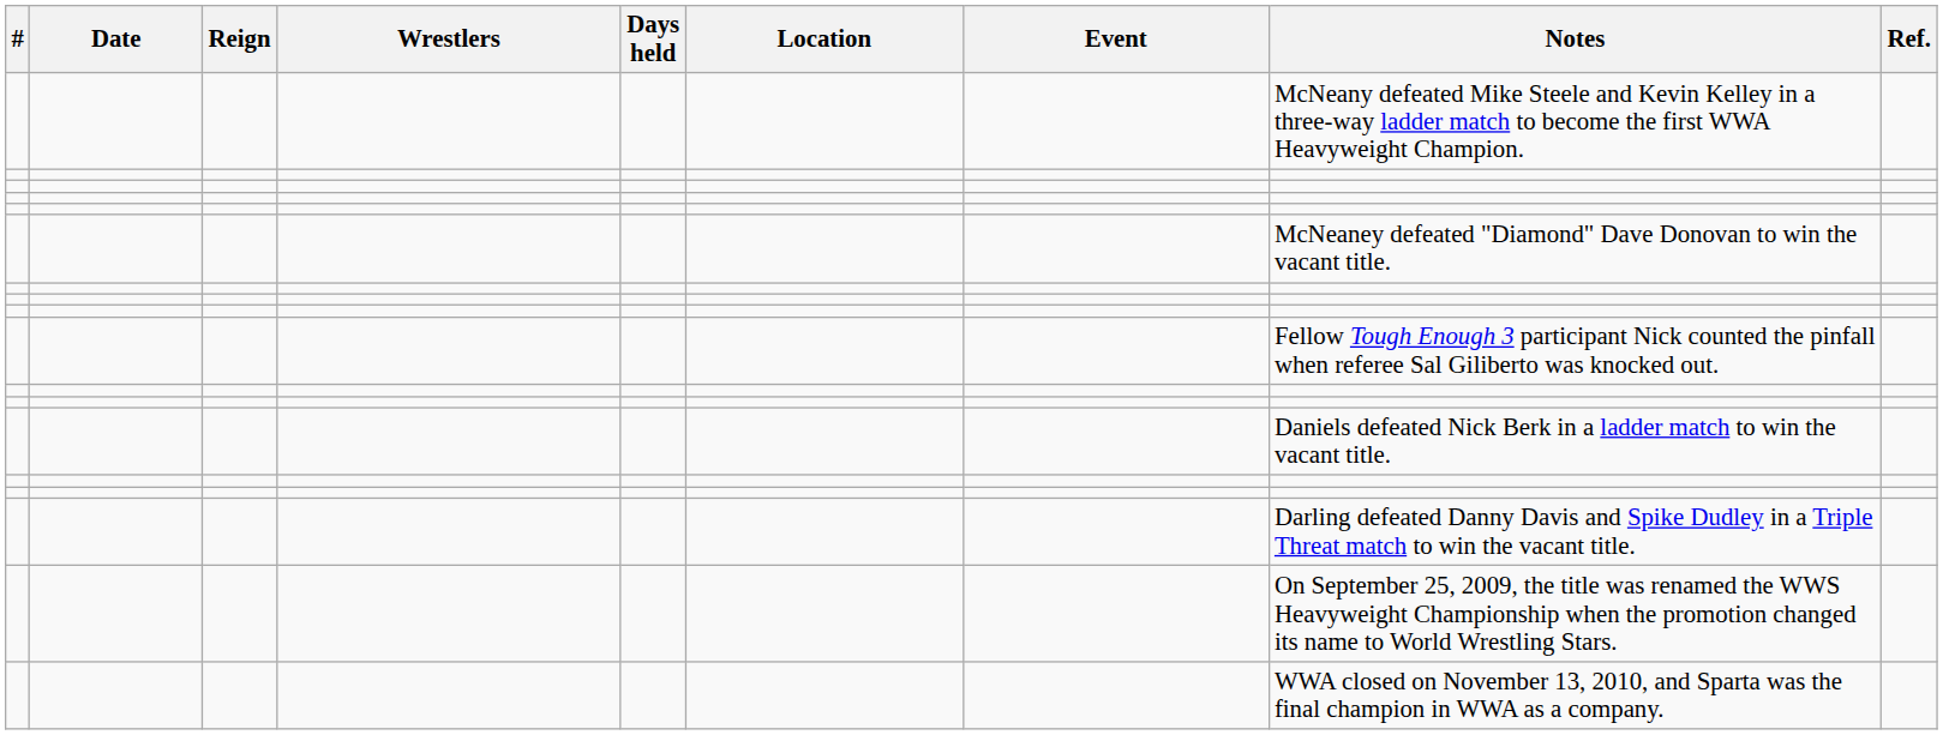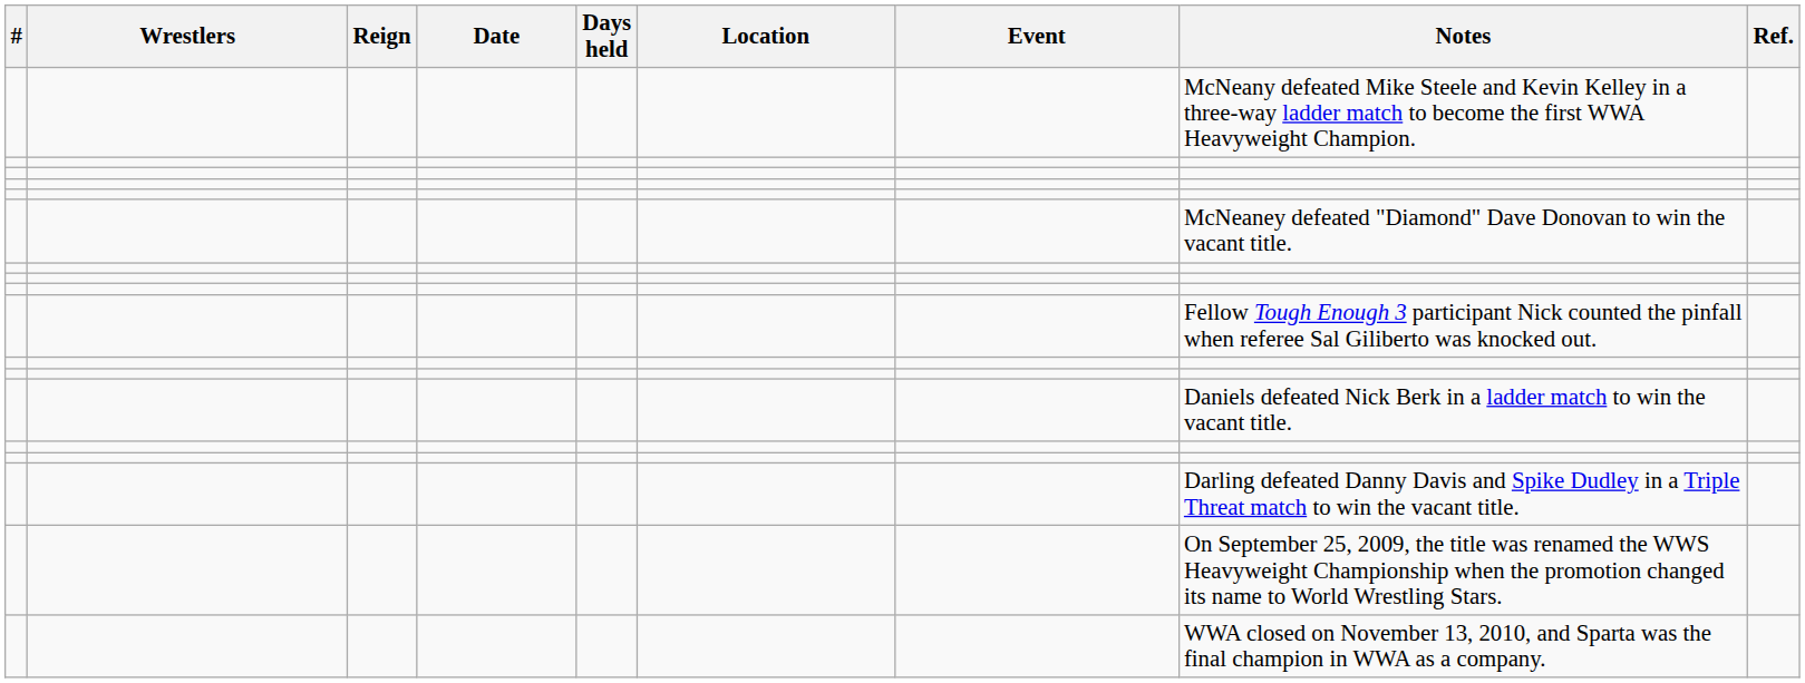columns swapped: Wrestlers <-> Date
